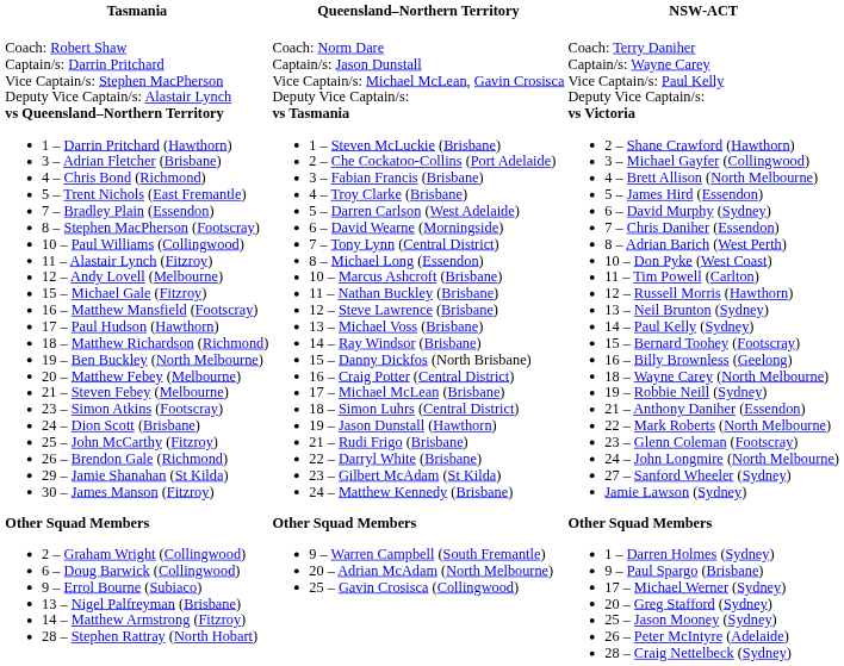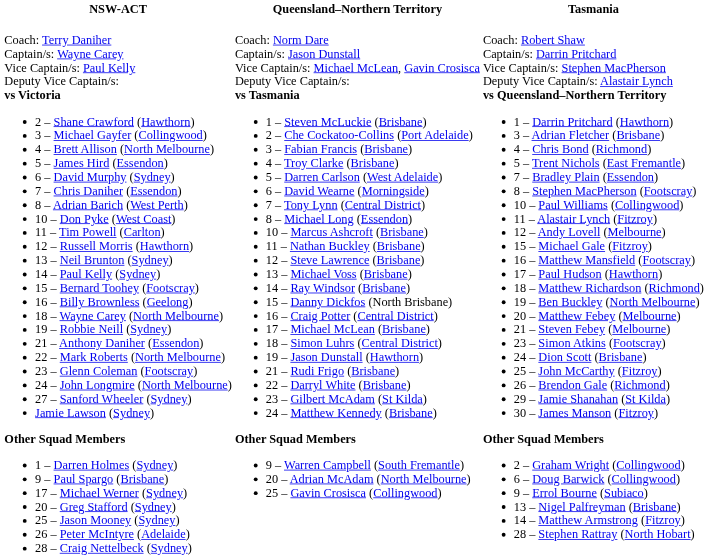columns swapped: NSW-ACT <-> Tasmania
